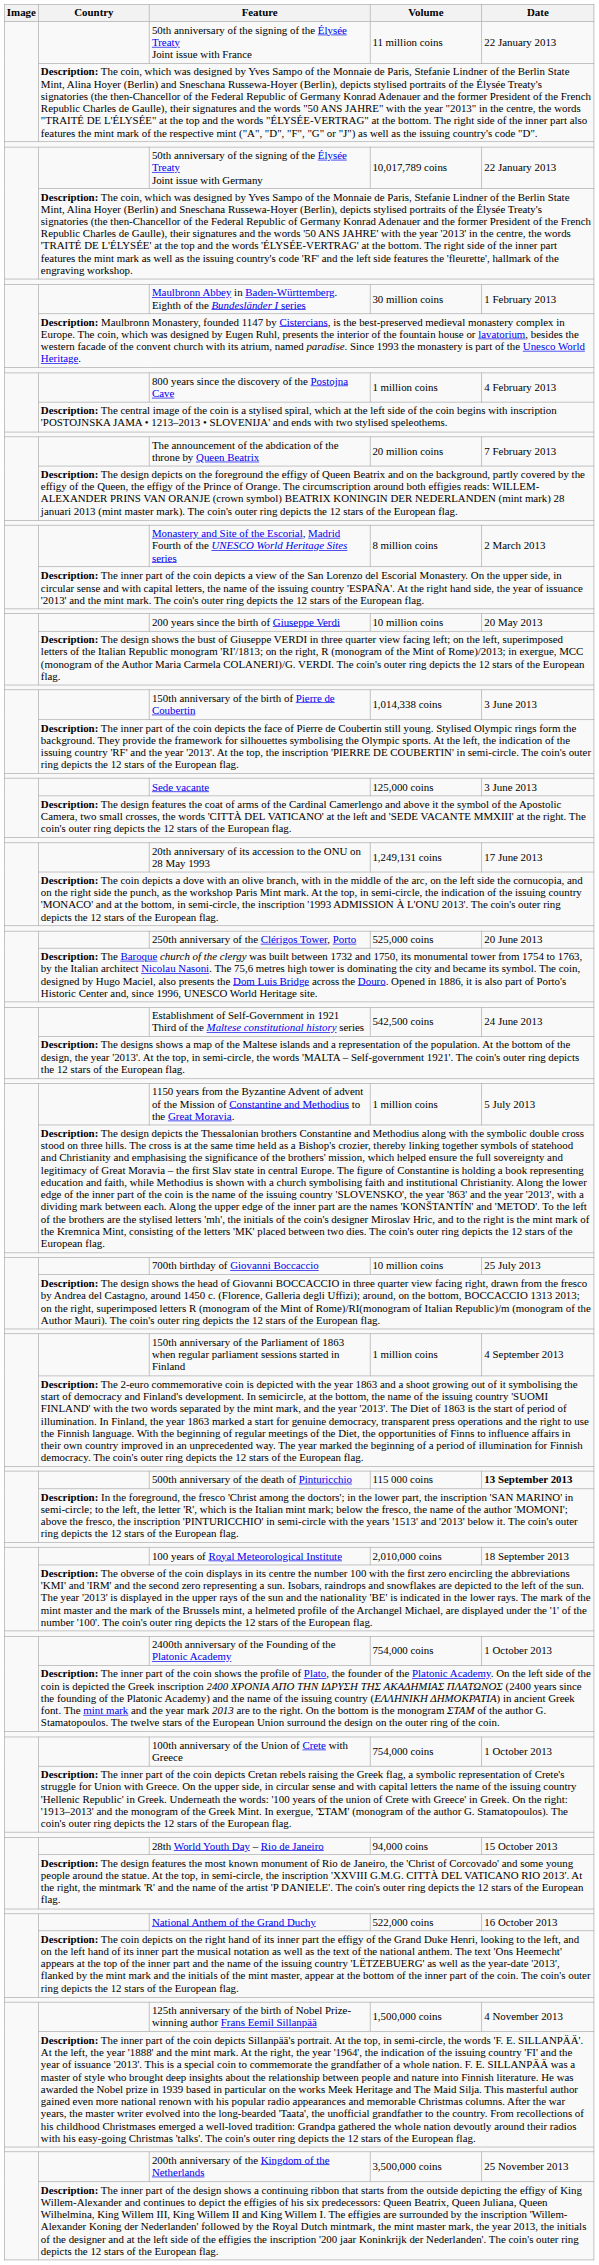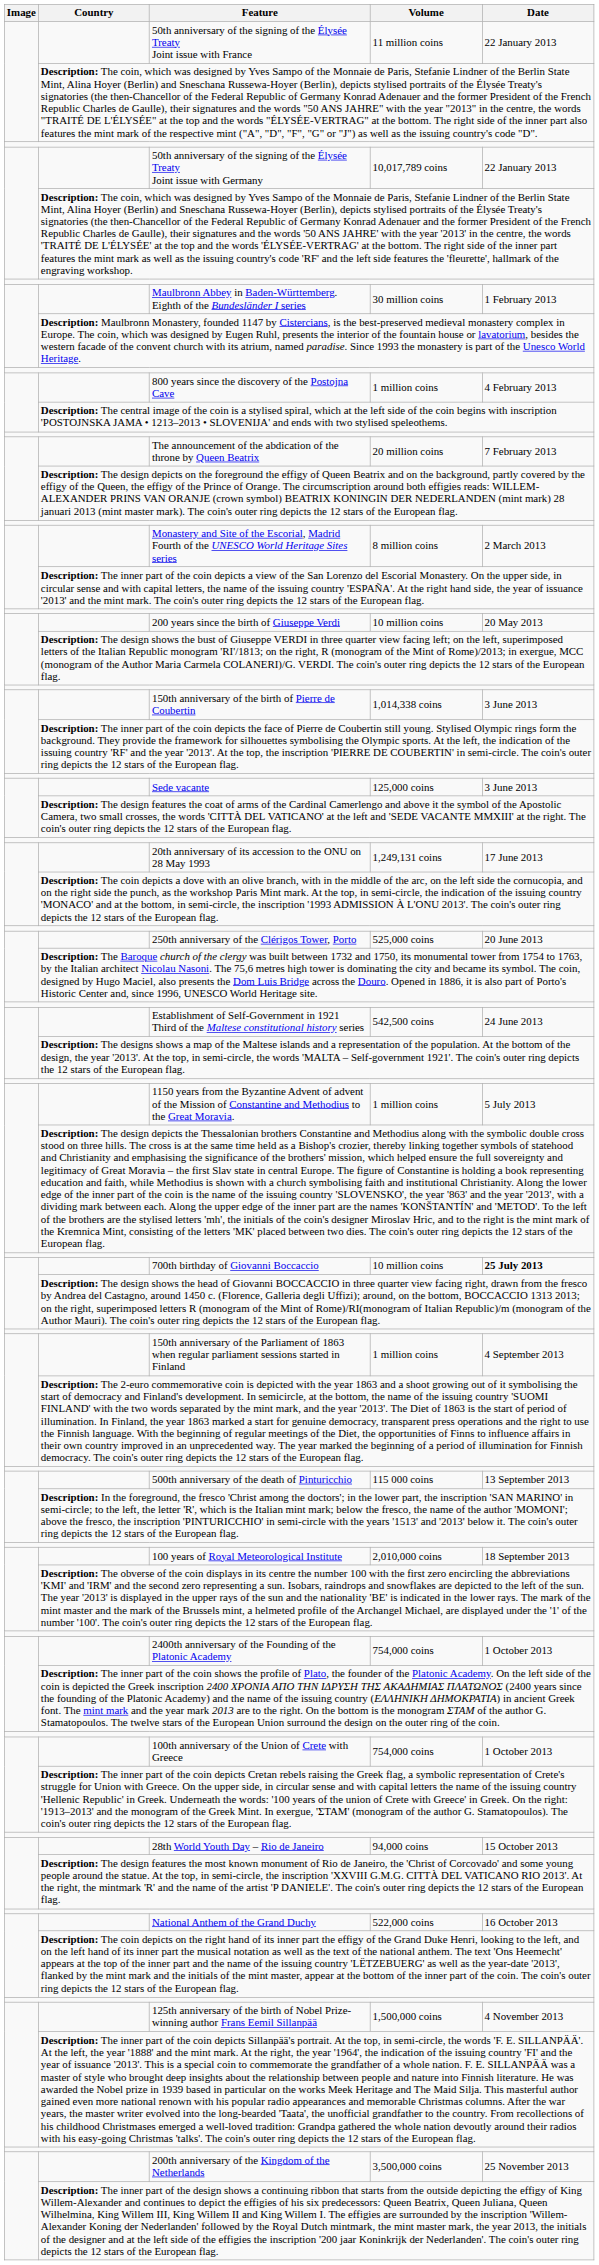700th birthday of Giovanni Boccaccio | Date: normal -> bold
500th anniversary of the death of Pinturicchio | Date: bold -> normal
